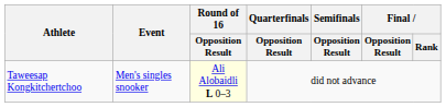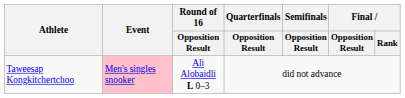Taweesap Kongkitchertchoo | Event: no background -> pink background
Taweesap Kongkitchertchoo | Round of 16 / Opposition Result: lightyellow background -> no background
